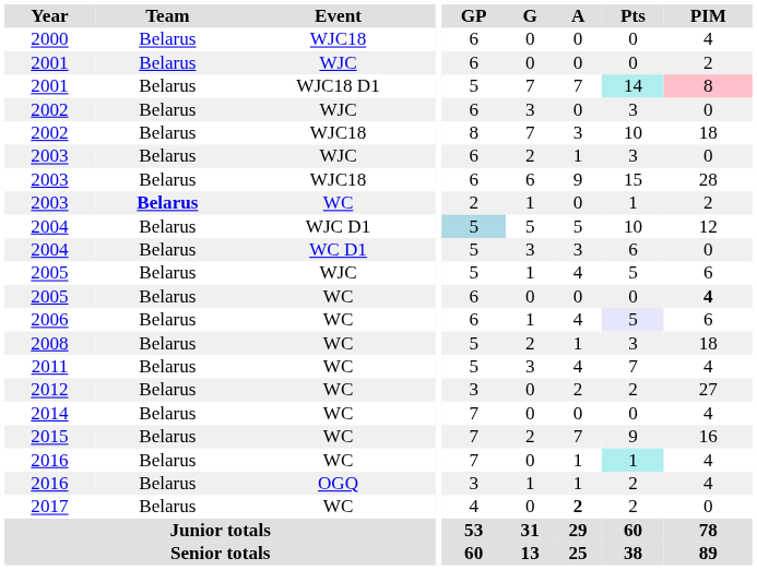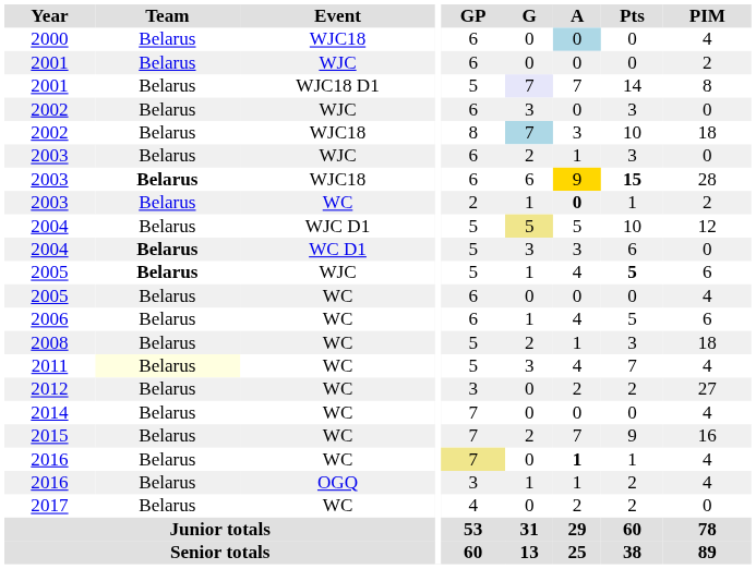2000 | A: no background -> lightblue background
2001 / WJC18 D1 | G: no background -> lavender background
2001 / WJC18 D1 | Pts: paleturquoise background -> no background
2001 / WJC18 D1 | PIM: pink background -> no background
2002 / WJC18 | G: no background -> lightblue background
2003 / WJC18 | Team: normal -> bold
2003 / WJC18 | A: no background -> gold background
2003 / WJC18 | Pts: normal -> bold
2003 / WC | Team: bold -> normal
2003 / WC | A: normal -> bold
2004 / WJC D1 | GP: lightblue background -> no background
2004 / WJC D1 | G: no background -> khaki background
2004 / WC D1 | Team: normal -> bold
2005 / WJC | Team: normal -> bold
2005 / WJC | Pts: normal -> bold
2005 / WC | PIM: bold -> normal
2006 | Pts: lavender background -> no background
2011 | Team: no background -> lightyellow background
2016 / WC | GP: no background -> khaki background
2016 / WC | A: normal -> bold
2016 / WC | Pts: paleturquoise background -> no background
2017 | A: bold -> normal
